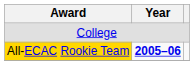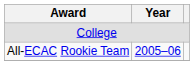All-ECAC Rookie Team | Award: gold background -> no background
All-ECAC Rookie Team | Year: bold -> normal
